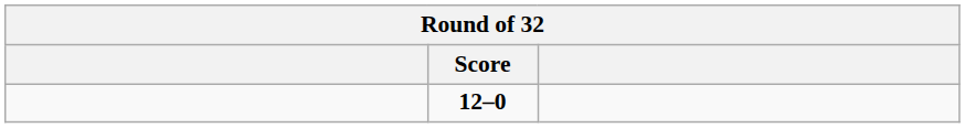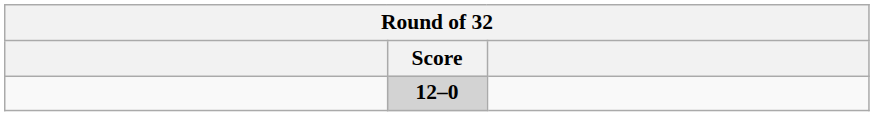row 3 | Score: no background -> lightgrey background
